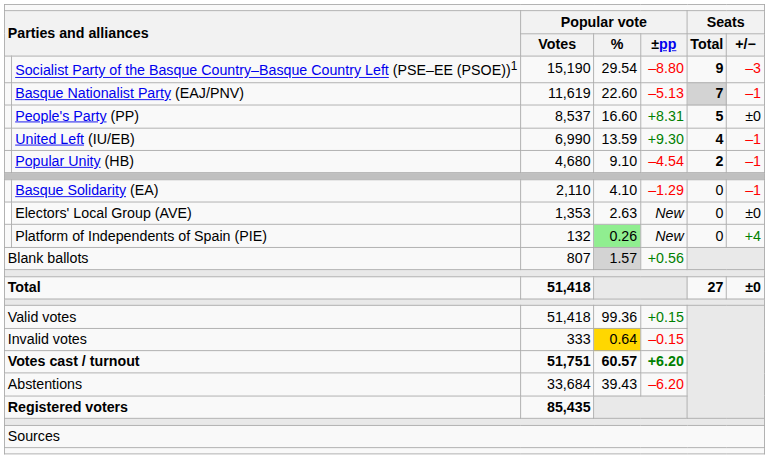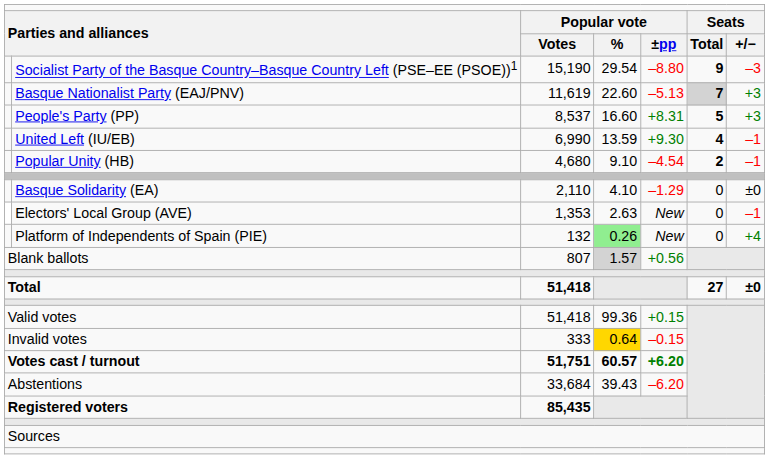Basque Nationalist Party (EAJ/PNV) | column 7: –1 -> +3
People's Party (PP) | column 7: ±0 -> +3
Basque Solidarity (EA) | column 7: –1 -> ±0
Electors' Local Group (AVE) | column 7: ±0 -> –1
